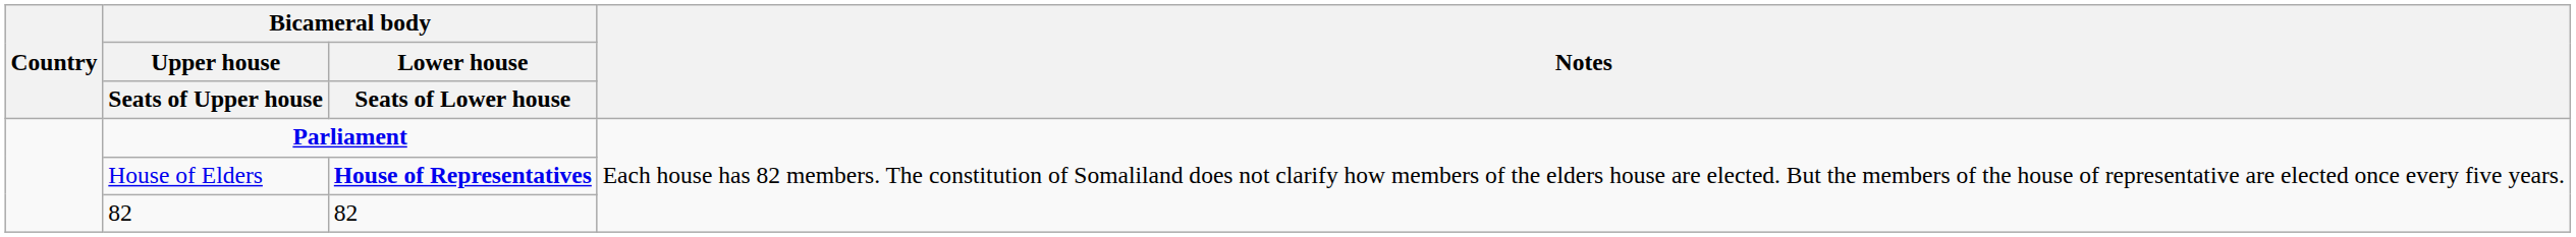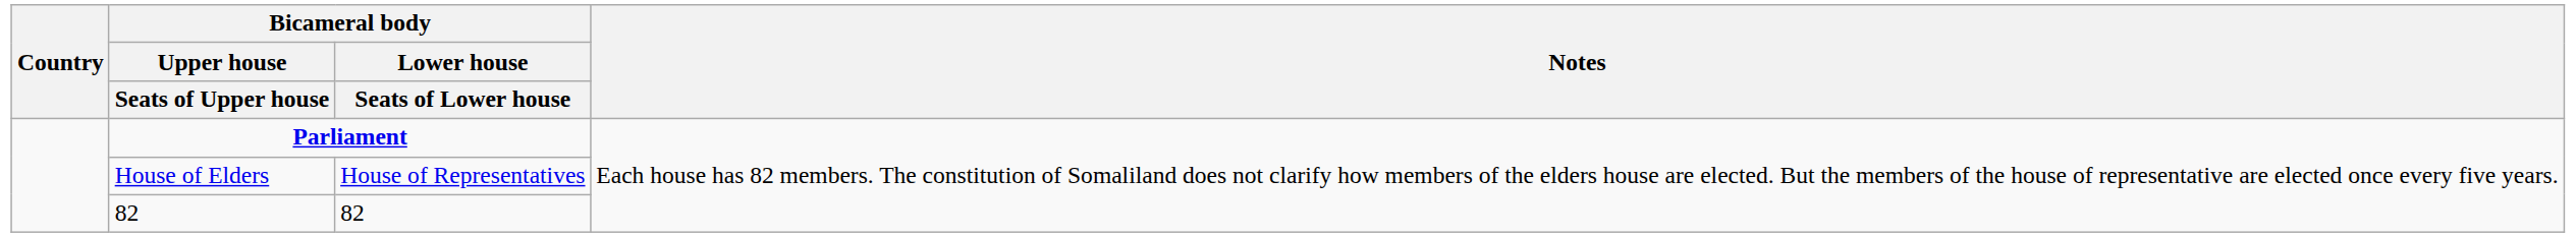House of Elders | Bicameral body / Lower house / Seats of Lower house: bold -> normal
